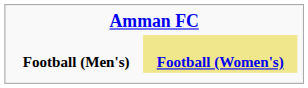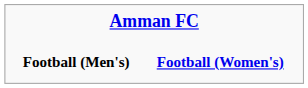Football (Men's) | column 2: khaki background -> no background
